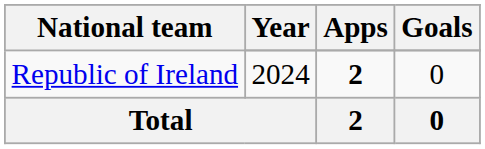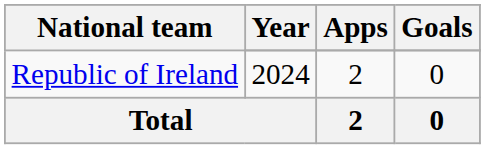2024 | Apps: bold -> normal
